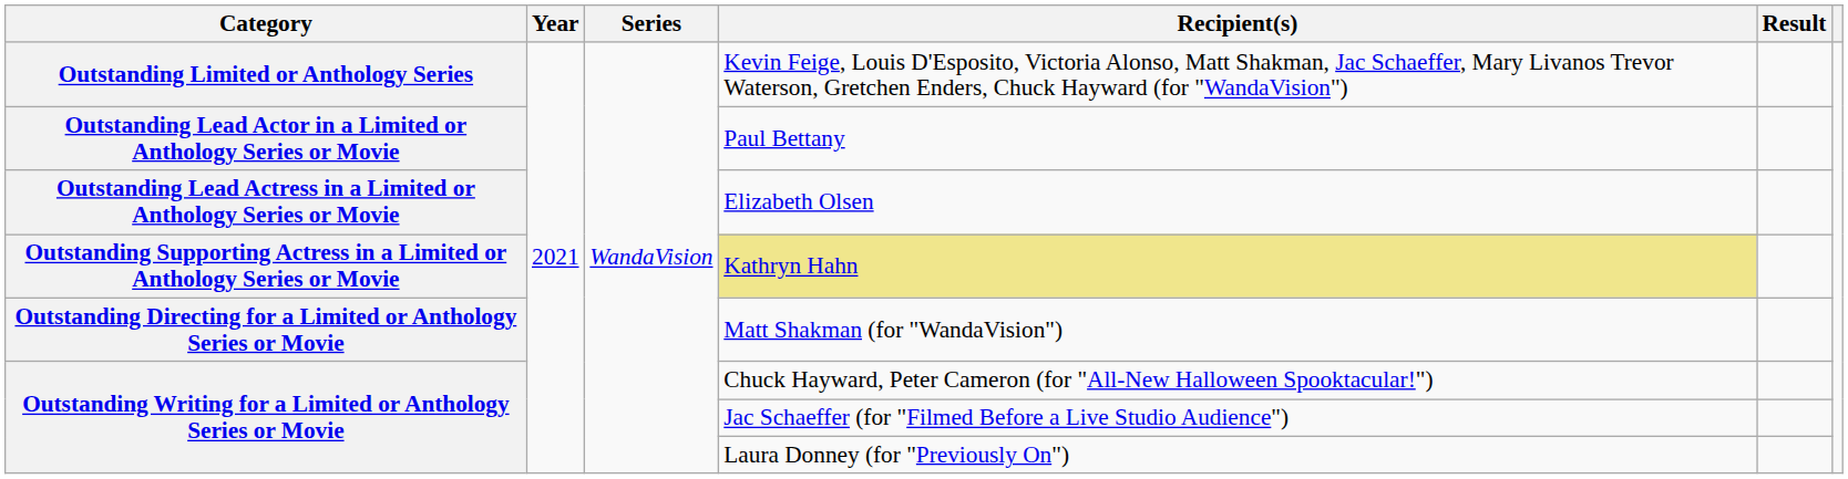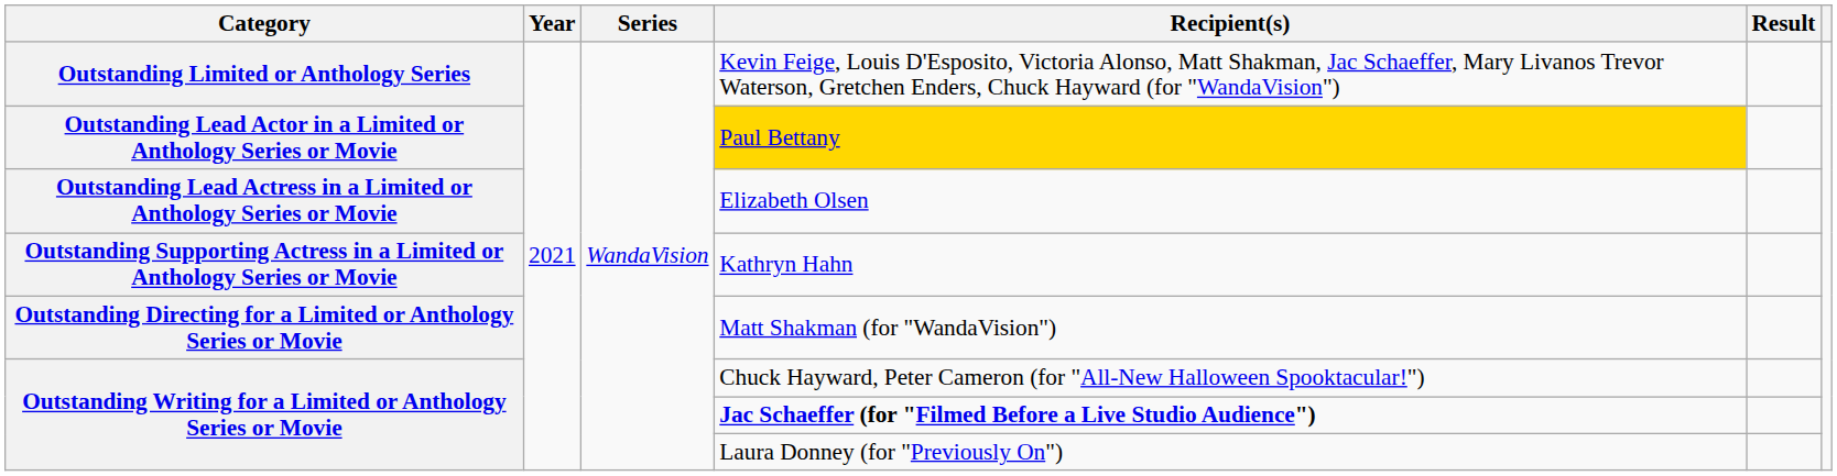Paul Bettany | Recipient(s): no background -> gold background
Kathryn Hahn | Recipient(s): khaki background -> no background
Jac Schaeffer (for "Filmed Before a Live Studio Audience") | Recipient(s): normal -> bold
